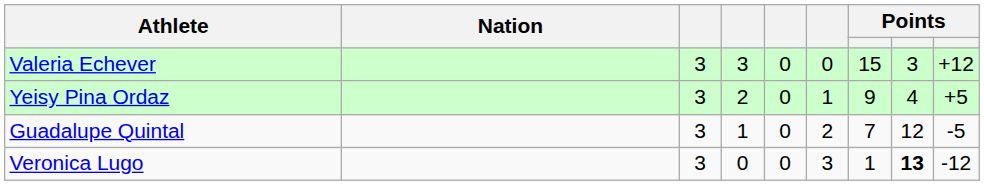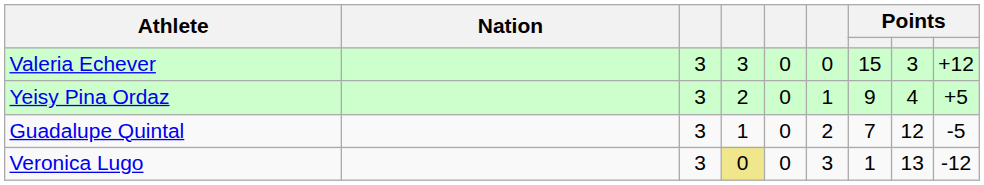Veronica Lugo | column 4: no background -> khaki background
Veronica Lugo | column 8: bold -> normal
